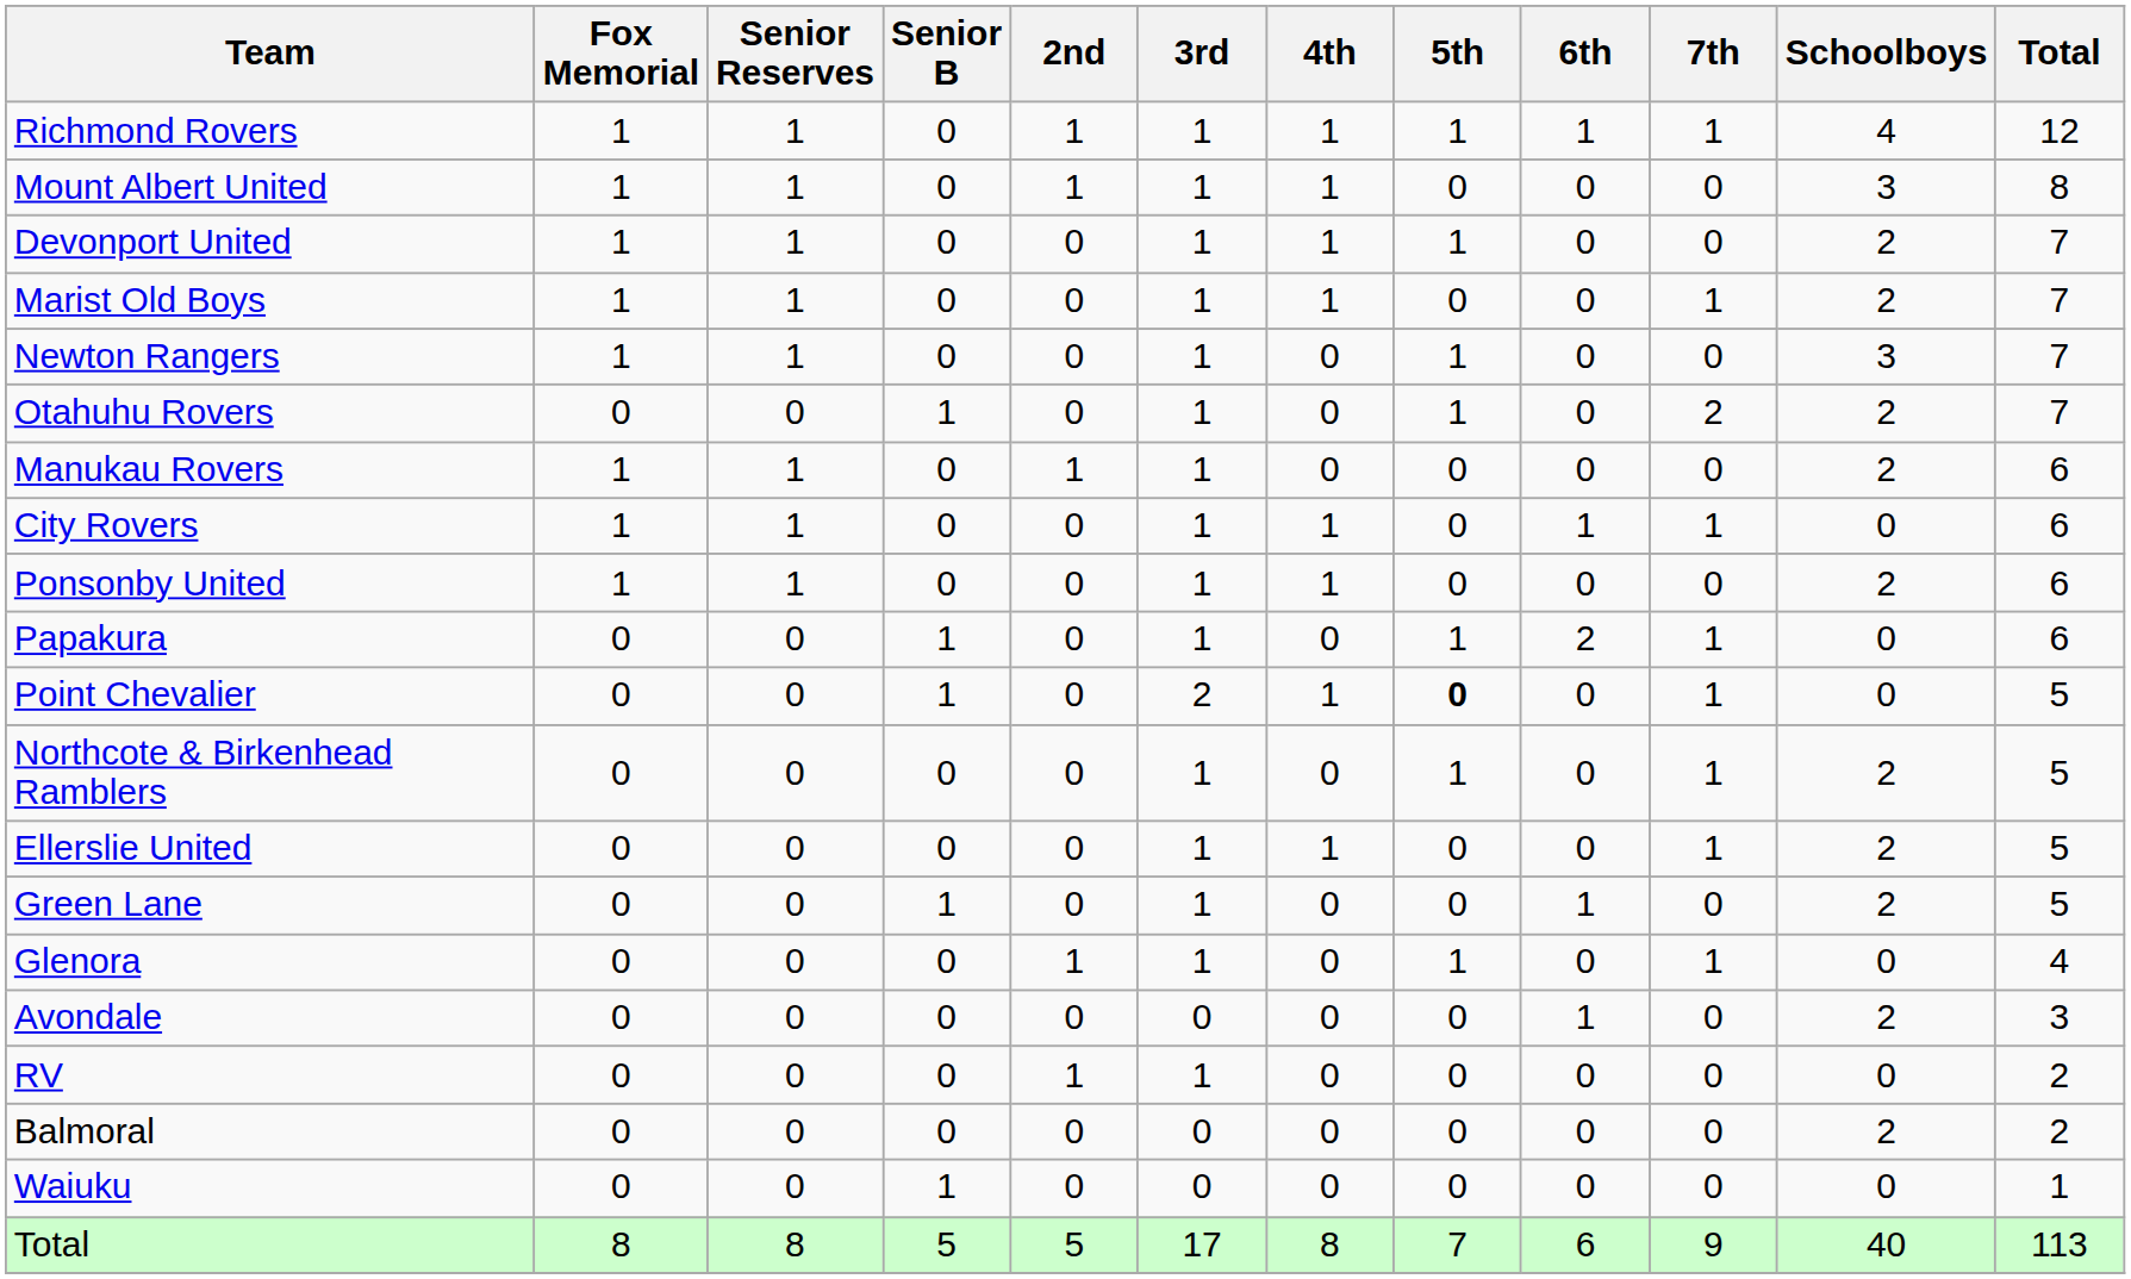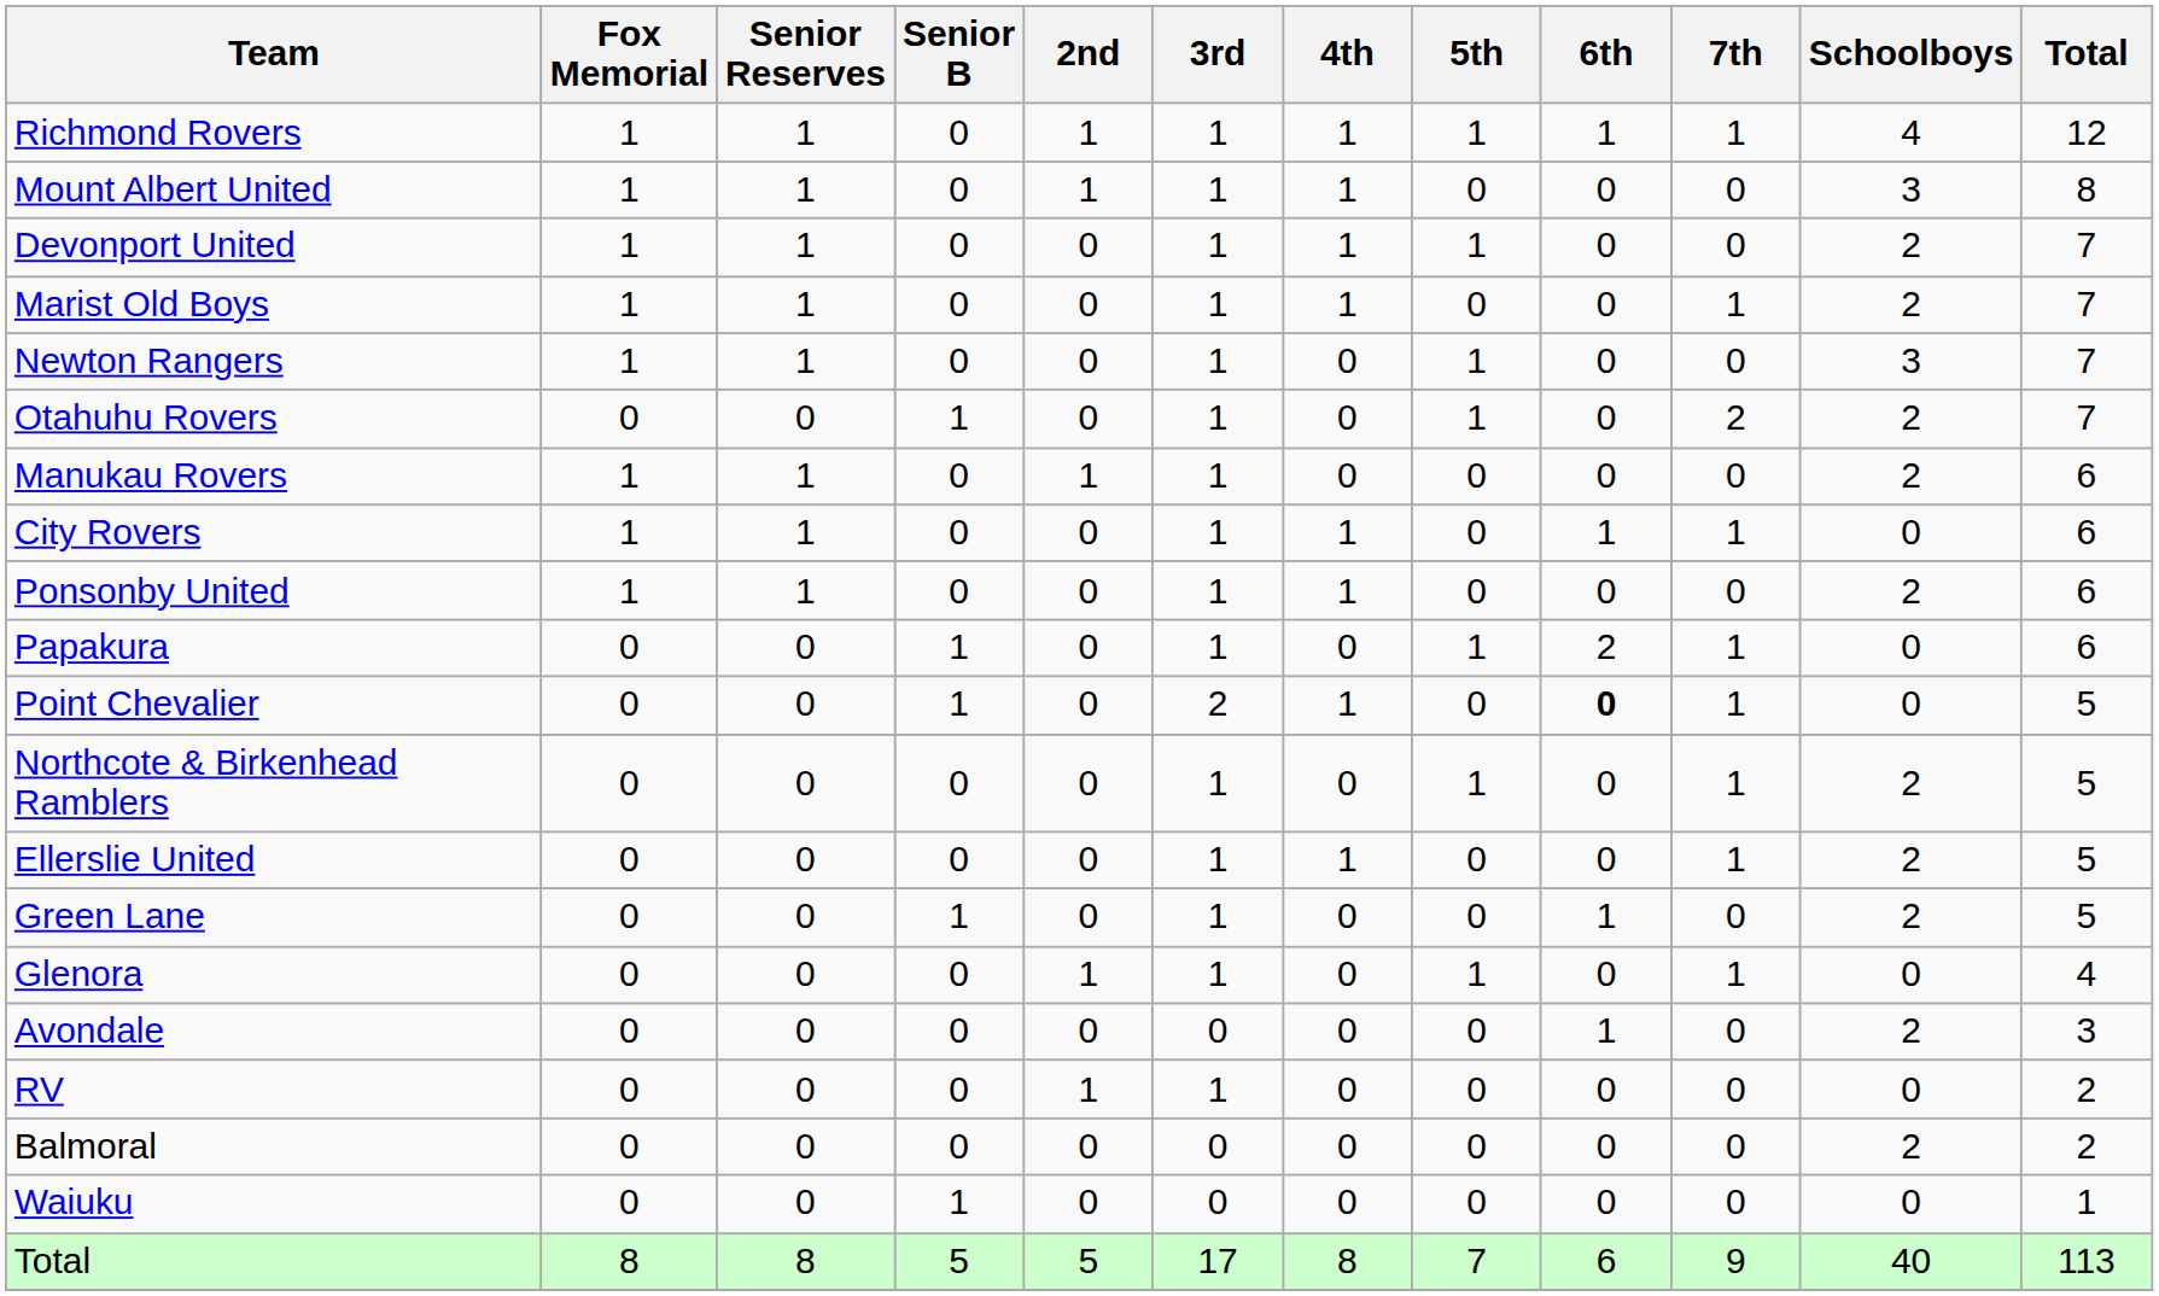Point Chevalier | 5th: bold -> normal
Point Chevalier | 6th: normal -> bold
